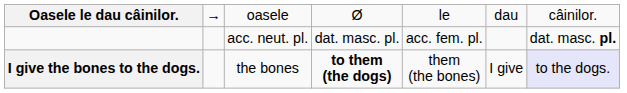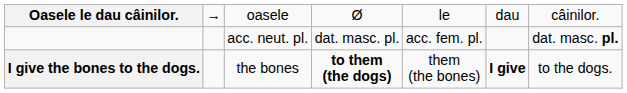I give the bones to the dogs. | column 6: normal -> bold
I give the bones to the dogs. | column 7: lavender background -> no background
